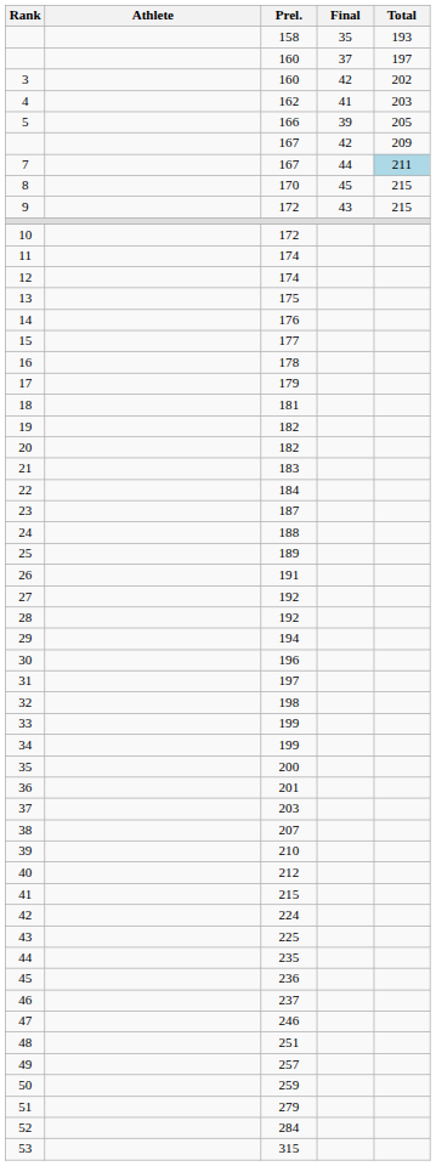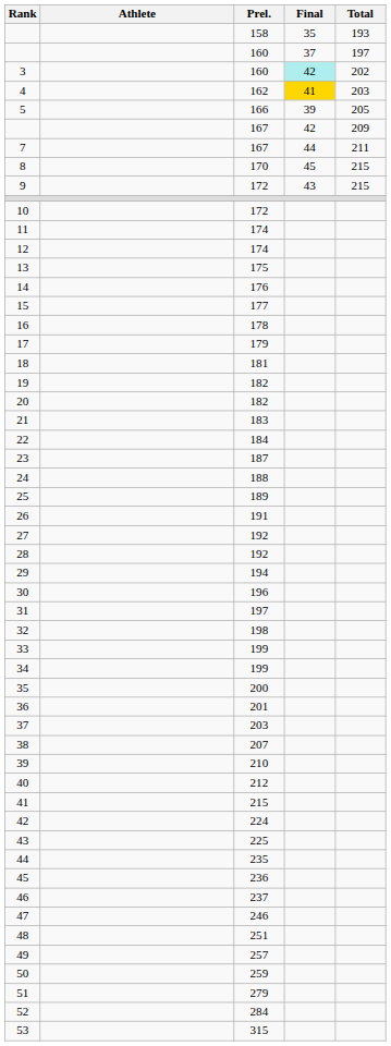3 | Final: no background -> paleturquoise background
4 | Final: no background -> gold background
7 | Total: lightblue background -> no background
